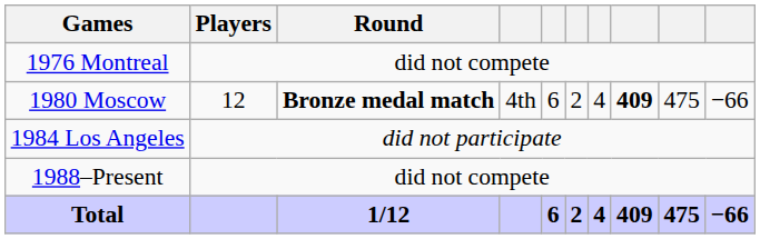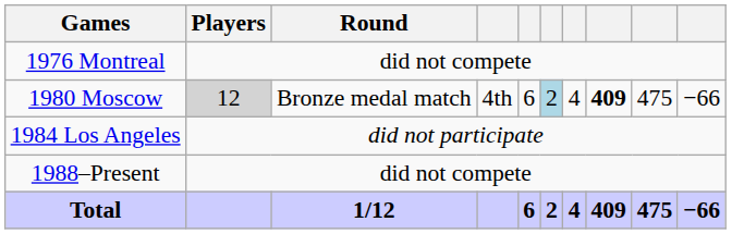1980 Moscow | Players: no background -> lightgrey background
1980 Moscow | Round: bold -> normal
1980 Moscow | column 6: no background -> lightblue background
